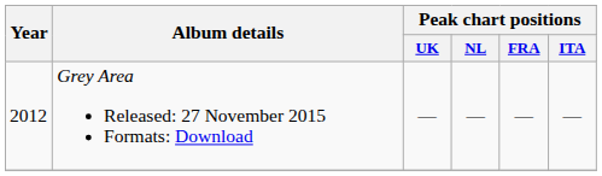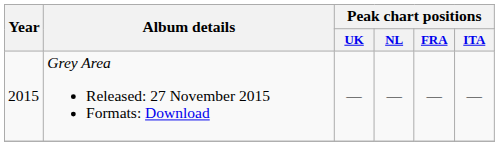Grey Area Released: 27 November 2015 Formats: Download | Year: 2012 -> 2015
